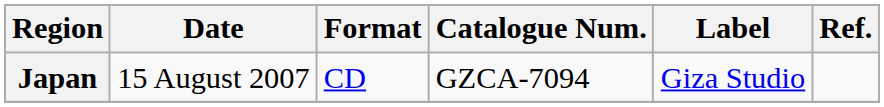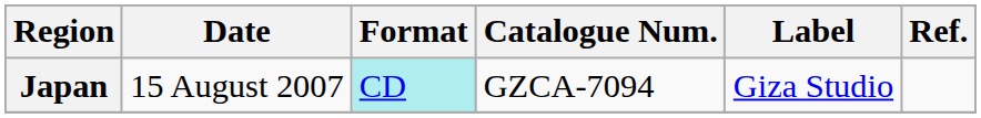Japan | Format: no background -> paleturquoise background
